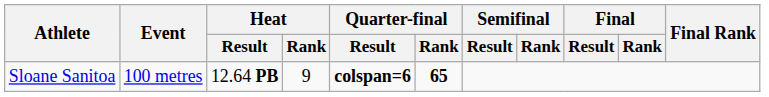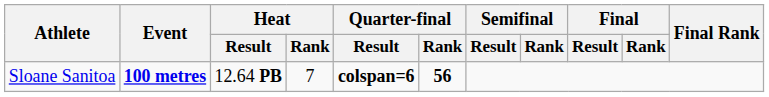Sloane Sanitoa | Event: normal -> bold
Sloane Sanitoa | Heat / Rank: 9 -> 7
Sloane Sanitoa | Quarter-final / Rank: 65 -> 56
